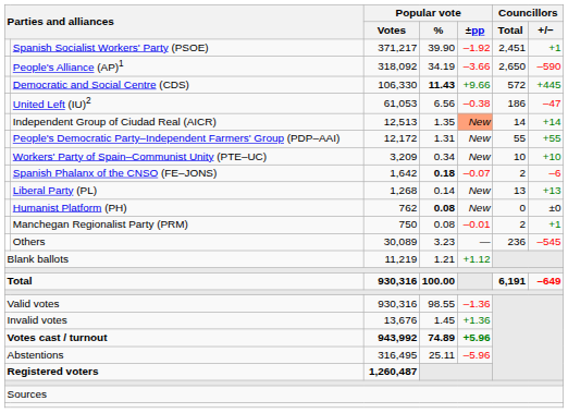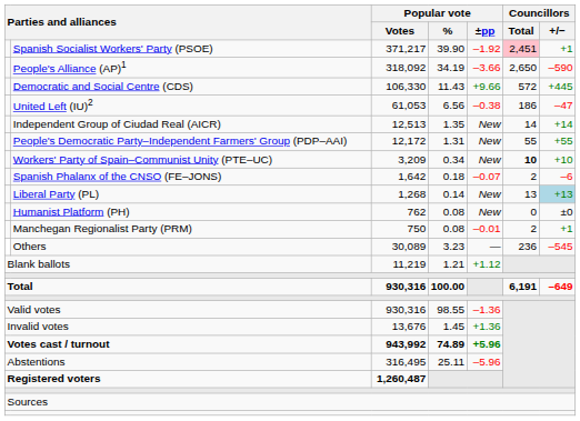Spanish Socialist Workers' Party (PSOE) | Councillors / Total: no background -> pink background
Democratic and Social Centre (CDS) | Popular vote / %: bold -> normal
Independent Group of Ciudad Real (AICR) | Popular vote / ±pp: lightsalmon background -> no background
Workers' Party of Spain–Communist Unity (PTE–UC) | Councillors / Total: normal -> bold
Spanish Phalanx of the CNSO (FE–JONS) | Popular vote / %: bold -> normal
Liberal Party (PL) | Councillors / +/−: no background -> lightblue background
Humanist Platform (PH) | Popular vote / %: bold -> normal
